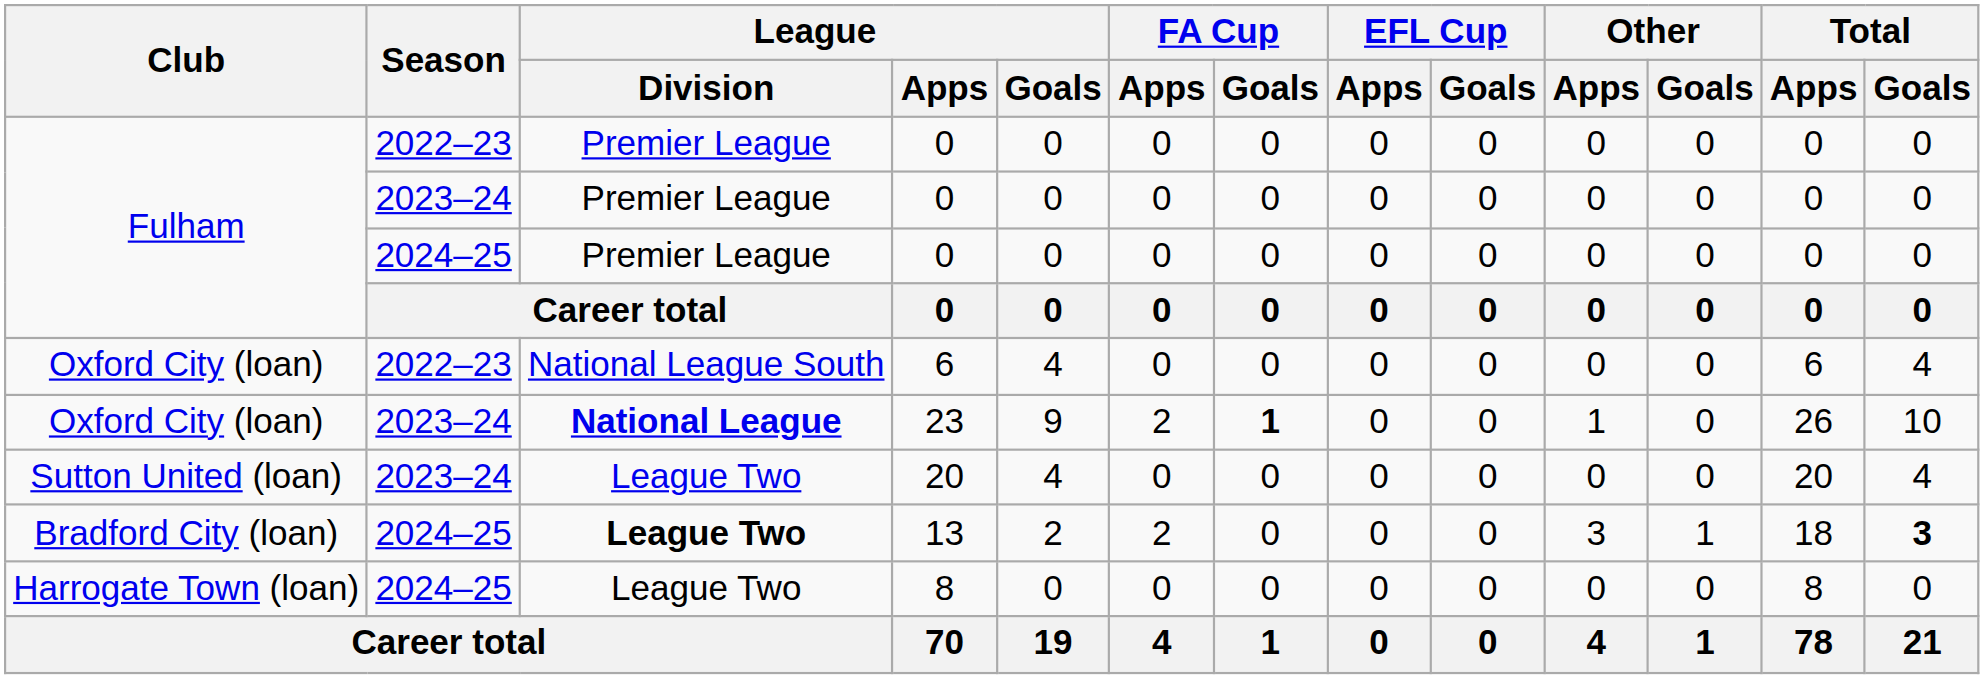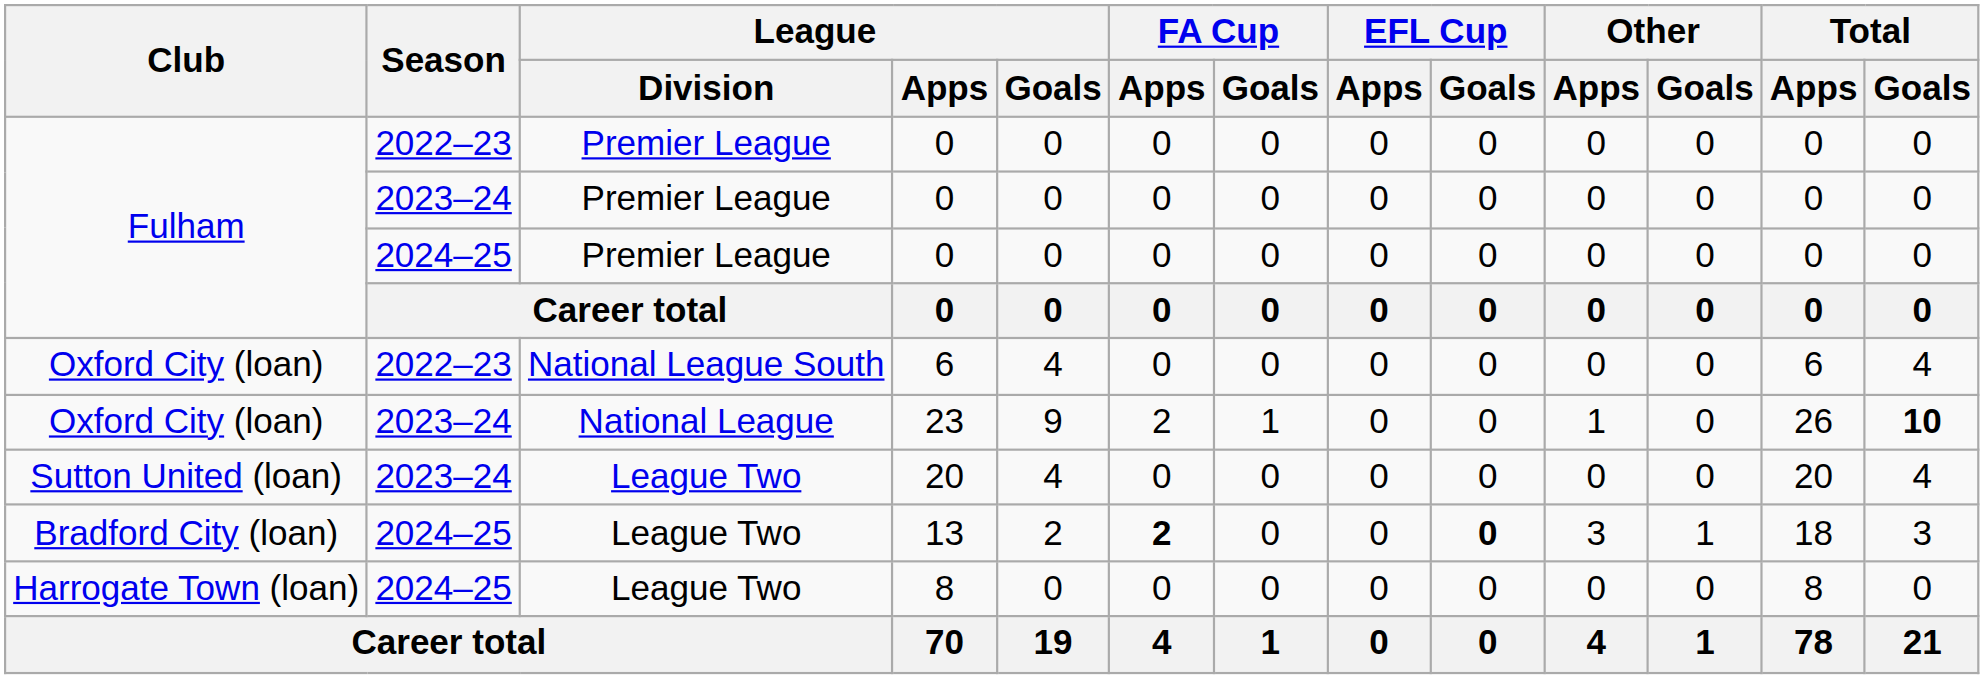23 | League / Division: bold -> normal
23 | FA Cup / Goals: bold -> normal
23 | Total / Goals: normal -> bold
13 | League / Division: bold -> normal
13 | FA Cup / Apps: normal -> bold
13 | EFL Cup / Goals: normal -> bold
13 | Total / Goals: bold -> normal
